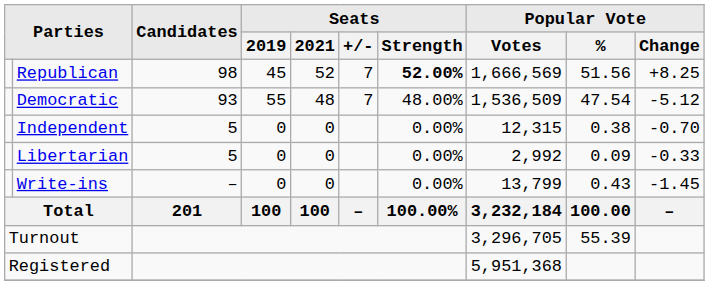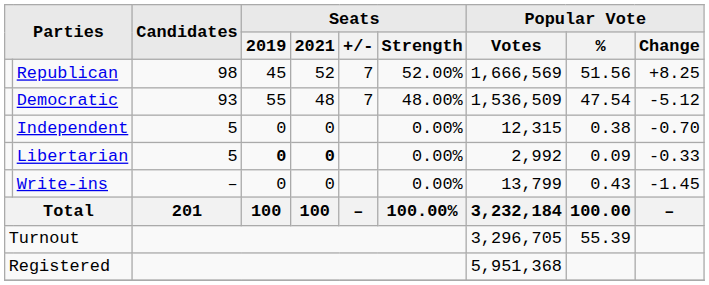Republican | Seats / Strength: bold -> normal
Libertarian | Seats / 2019: normal -> bold
Libertarian | Seats / 2021: normal -> bold
